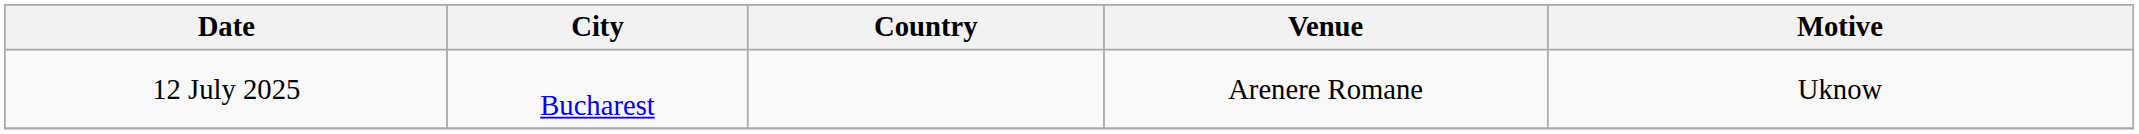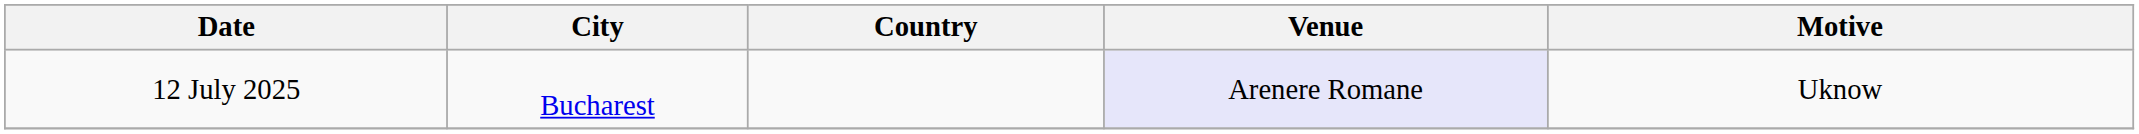12 July 2025 | Venue: no background -> lavender background
